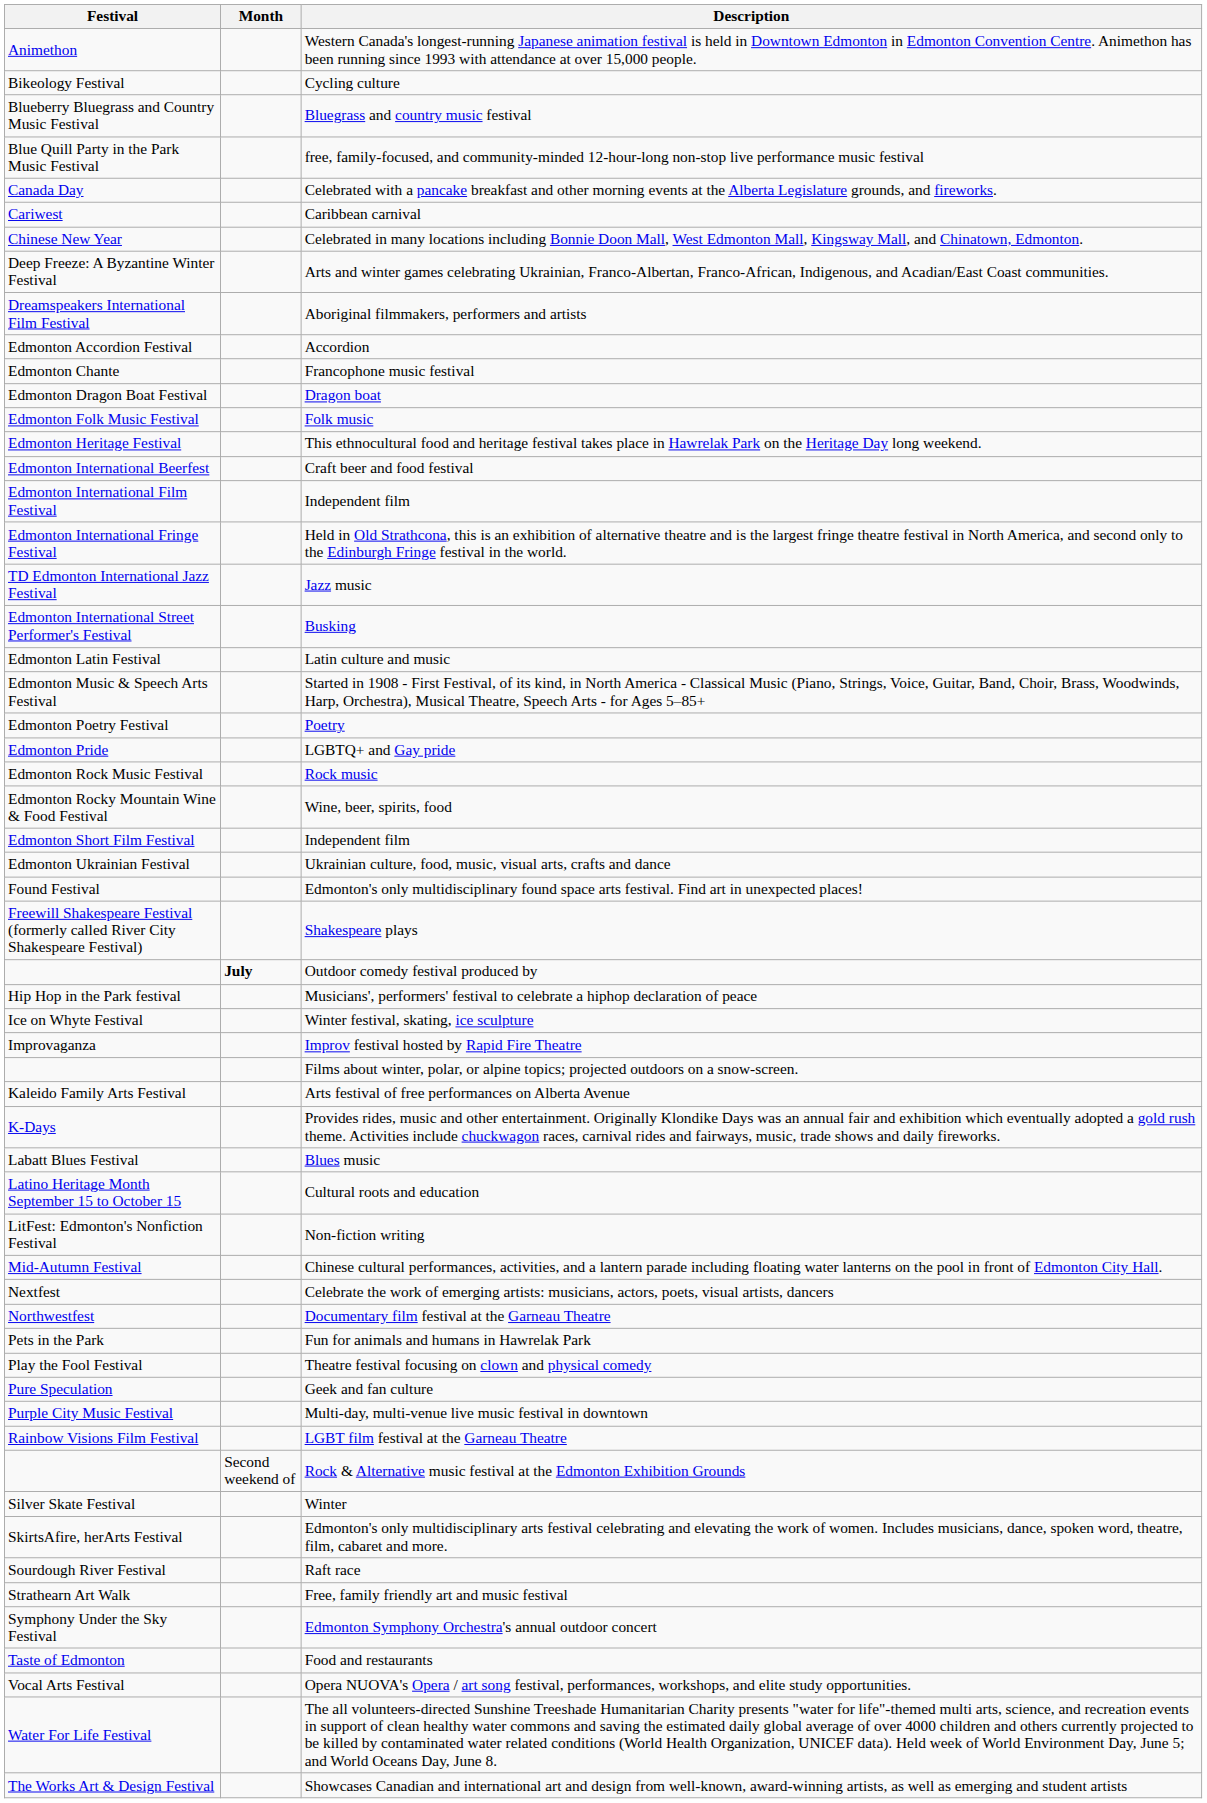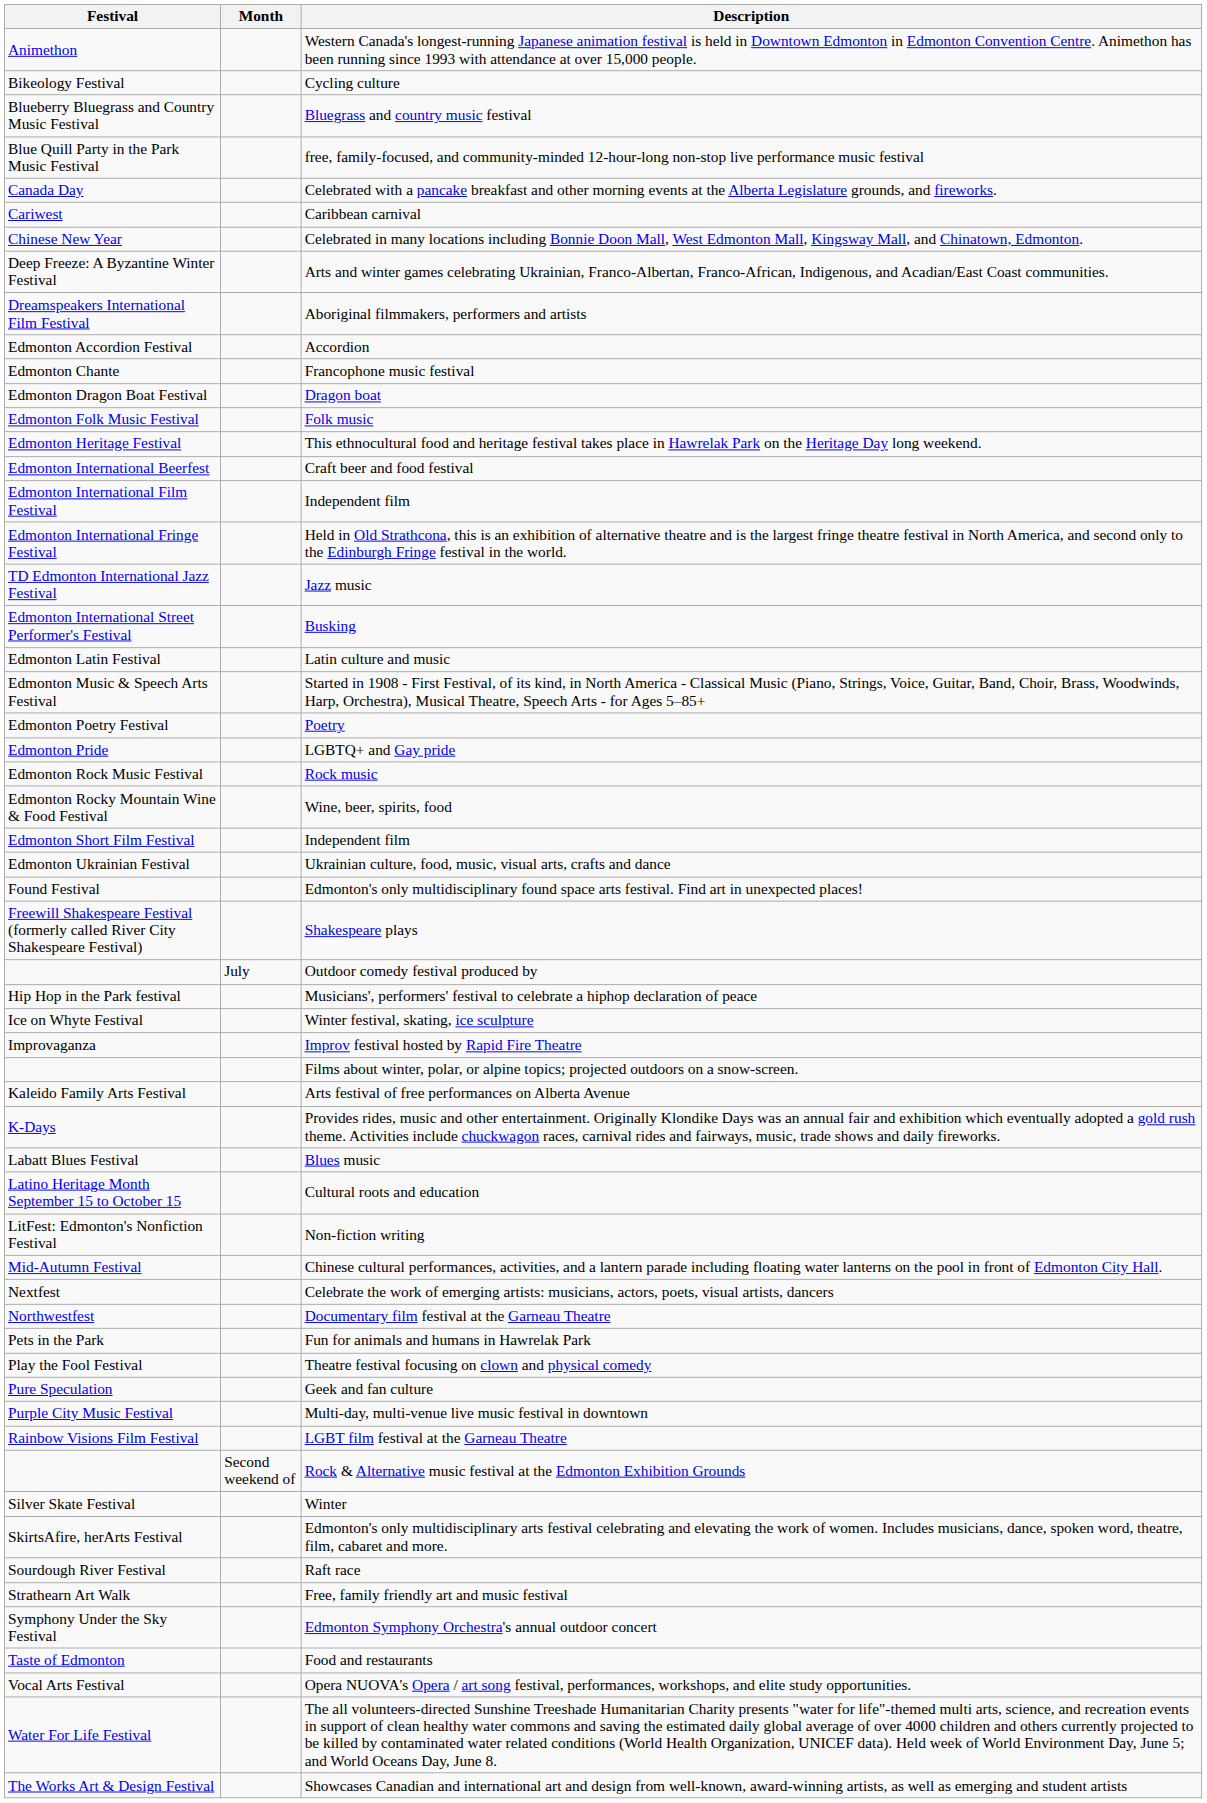Outdoor comedy festival produced by | Month: bold -> normal
